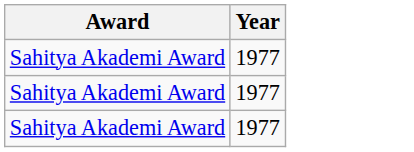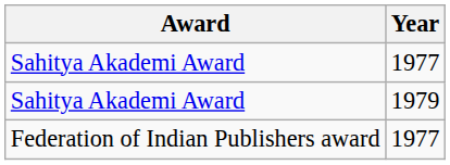row 3 | Year: 1977 -> 1979
row 4 | Award: Sahitya Akademi Award -> Federation of Indian Publishers award
